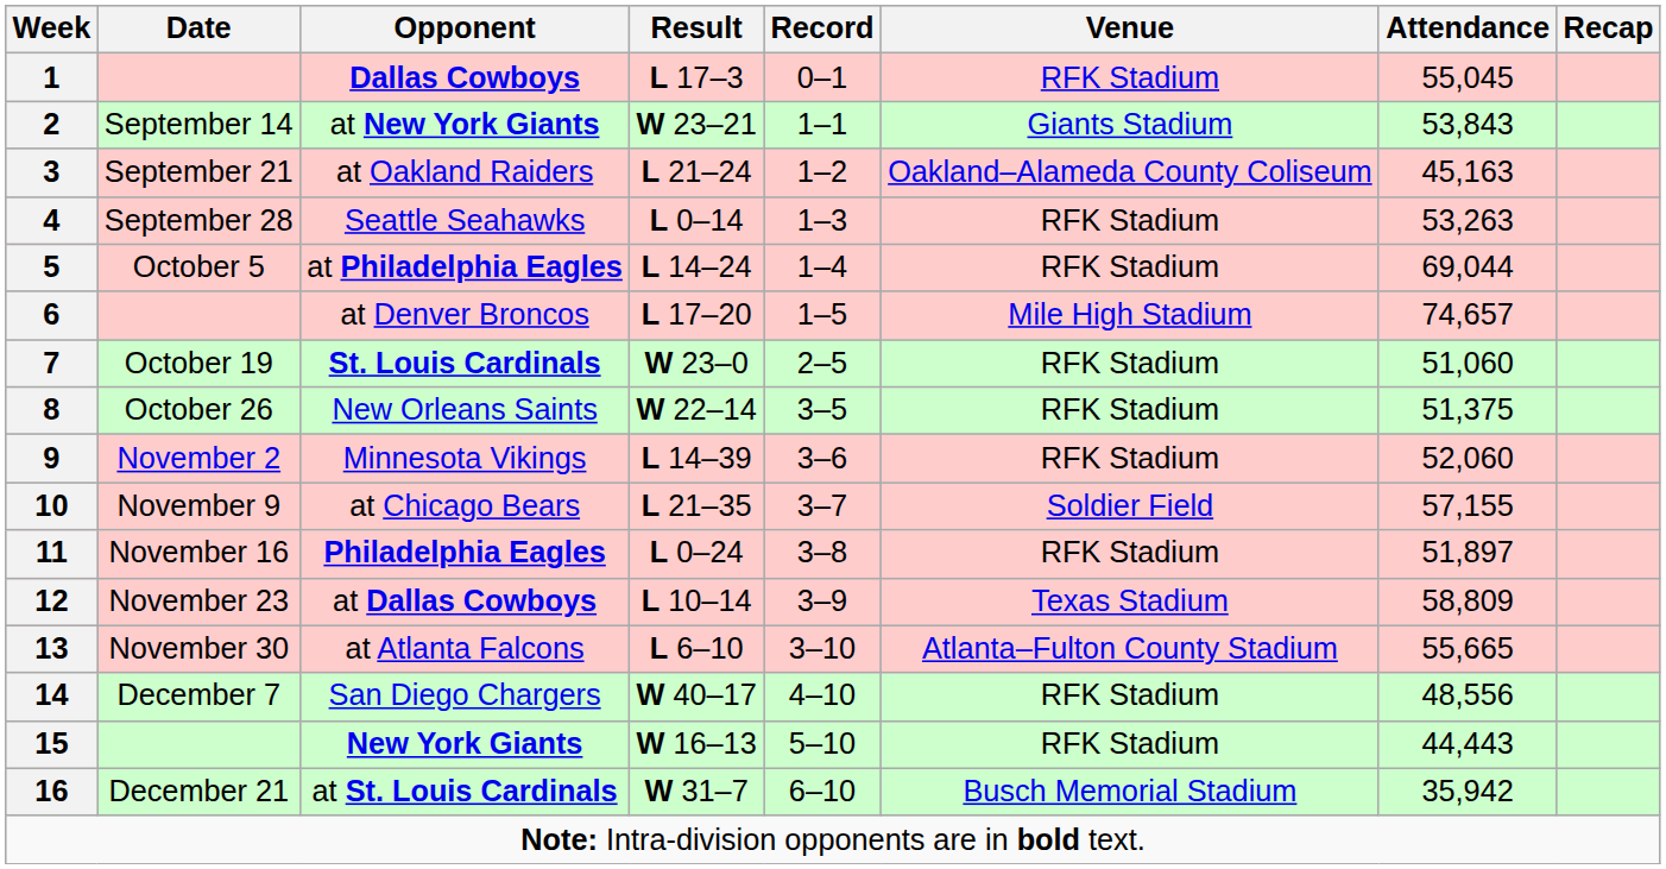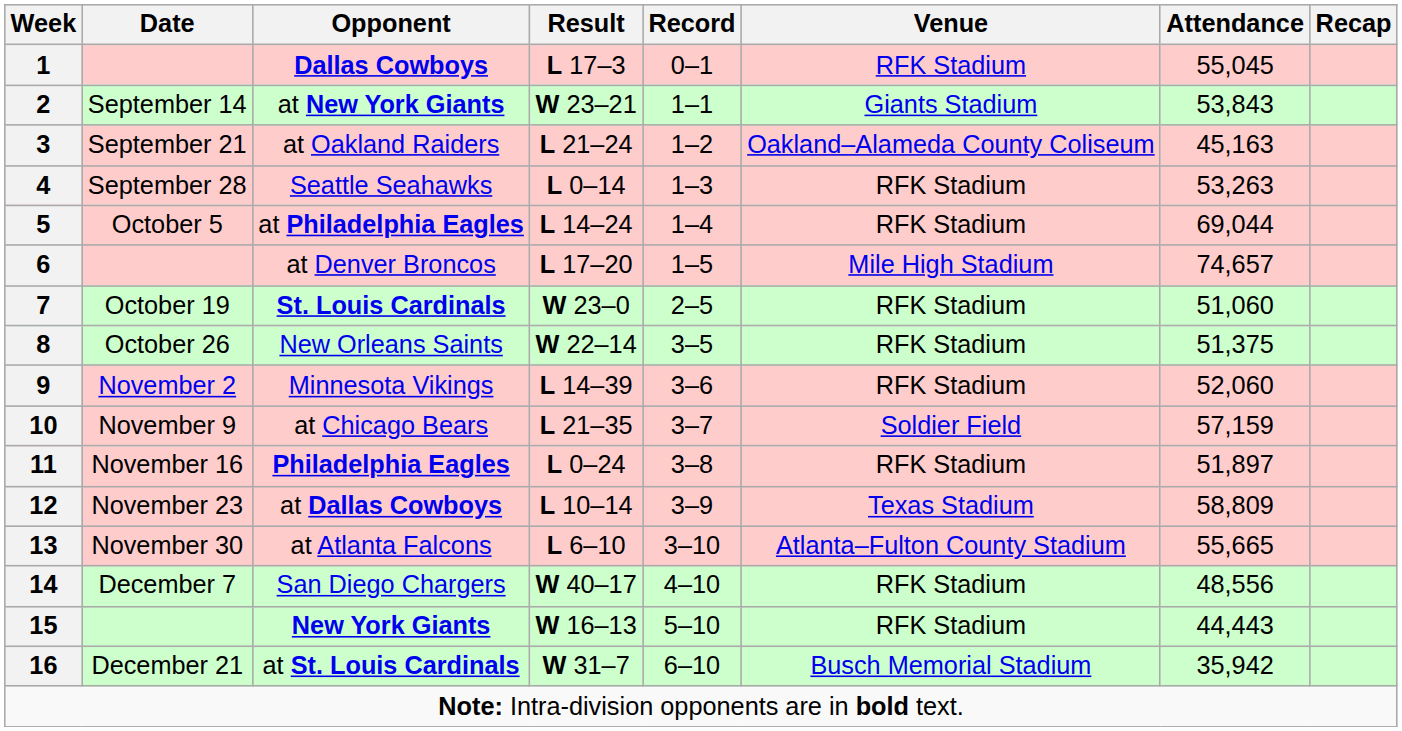10 | Attendance: 57,155 -> 57,159
